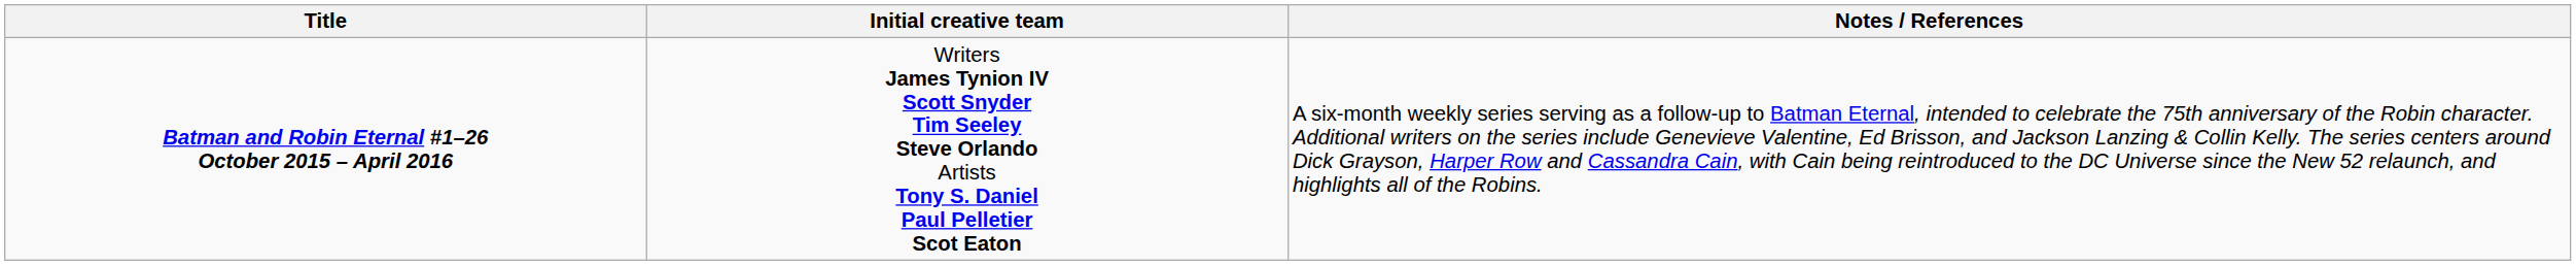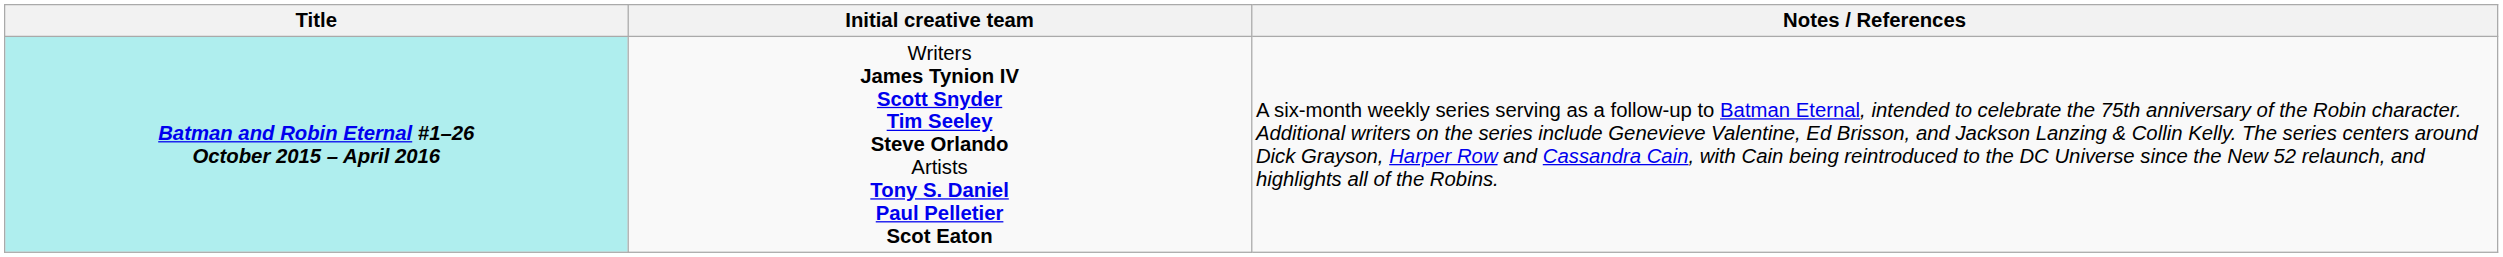row 2 | Title: no background -> paleturquoise background
